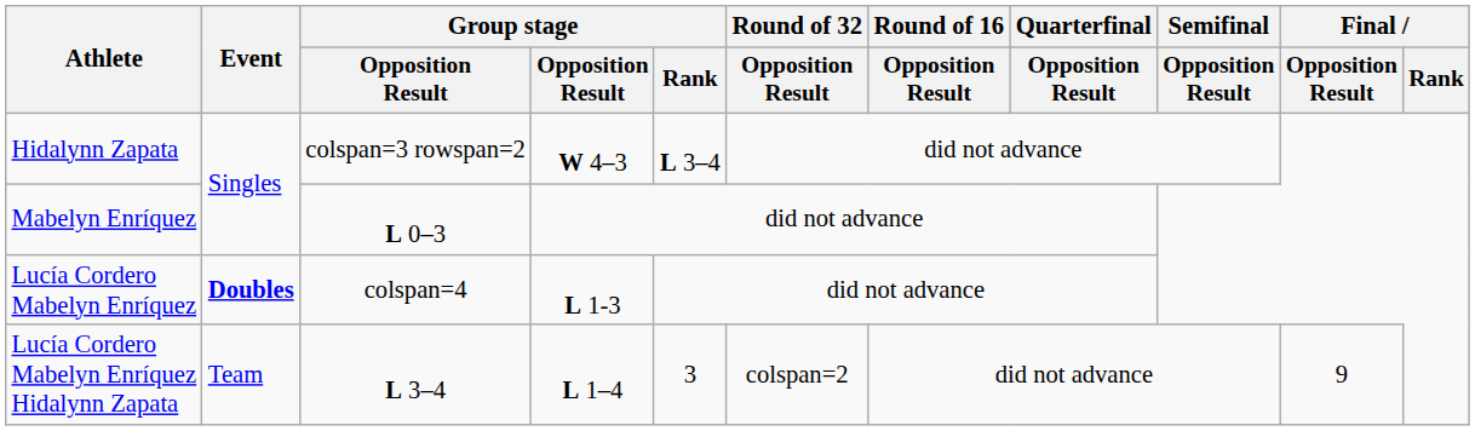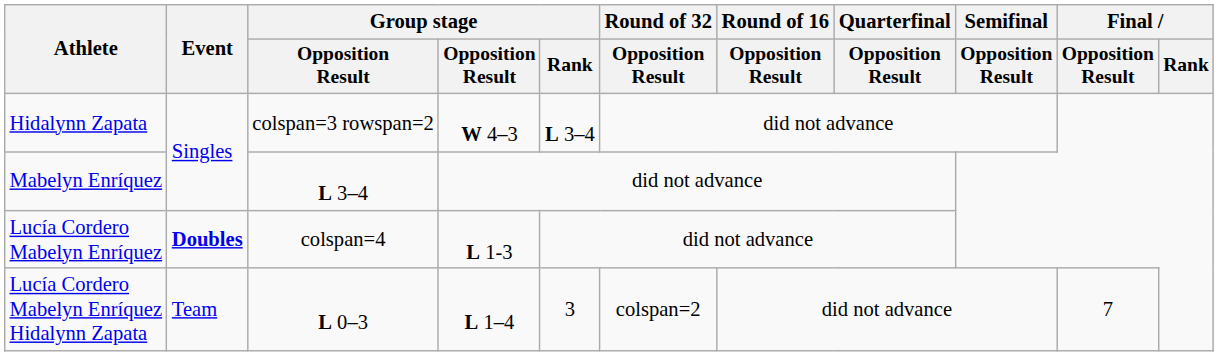Mabelyn Enríquez | column 3: L 0–3 -> L 3–4
Lucía Cordero Mabelyn Enríquez Hidalynn Zapata | column 3: L 3–4 -> L 0–3
Lucía Cordero Mabelyn Enríquez Hidalynn Zapata | Final / Opposition Result: 9 -> 7
